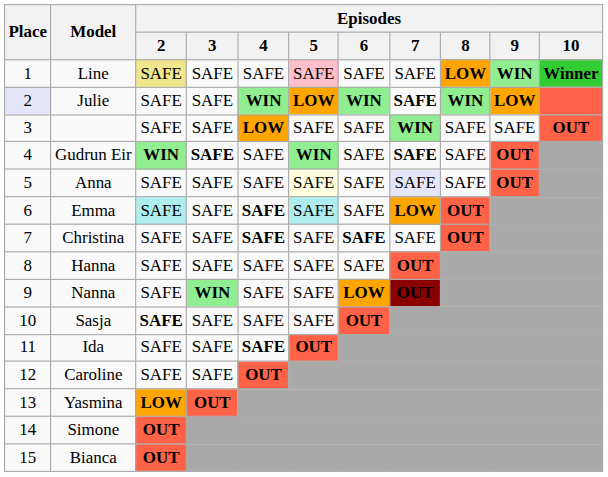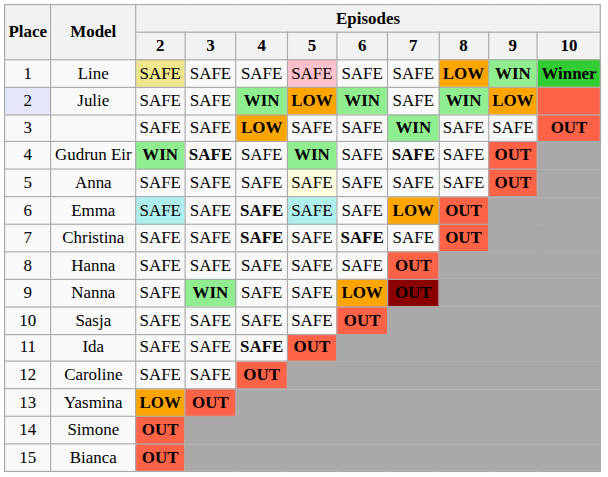Julie | Episodes / 7: bold -> normal
Anna | Episodes / 7: lavender background -> no background
Sasja | Episodes / 2: bold -> normal
